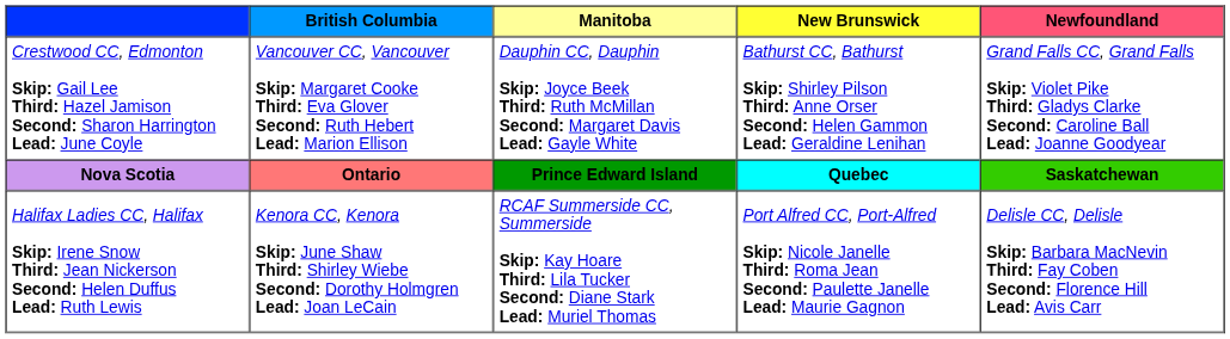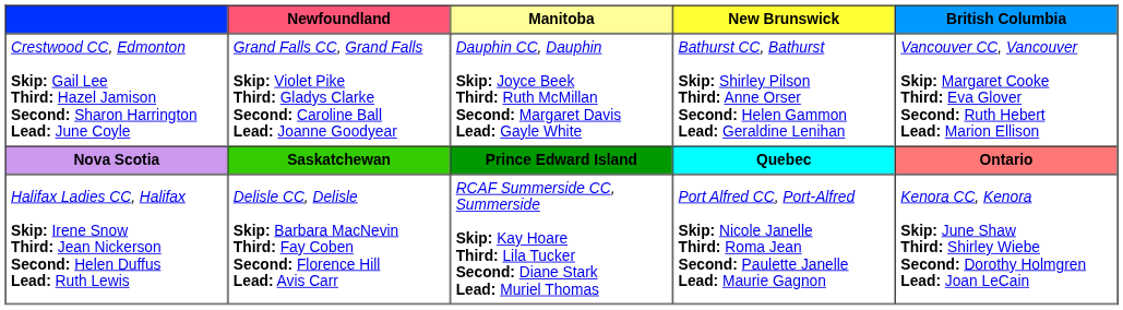columns swapped: British Columbia <-> Newfoundland
